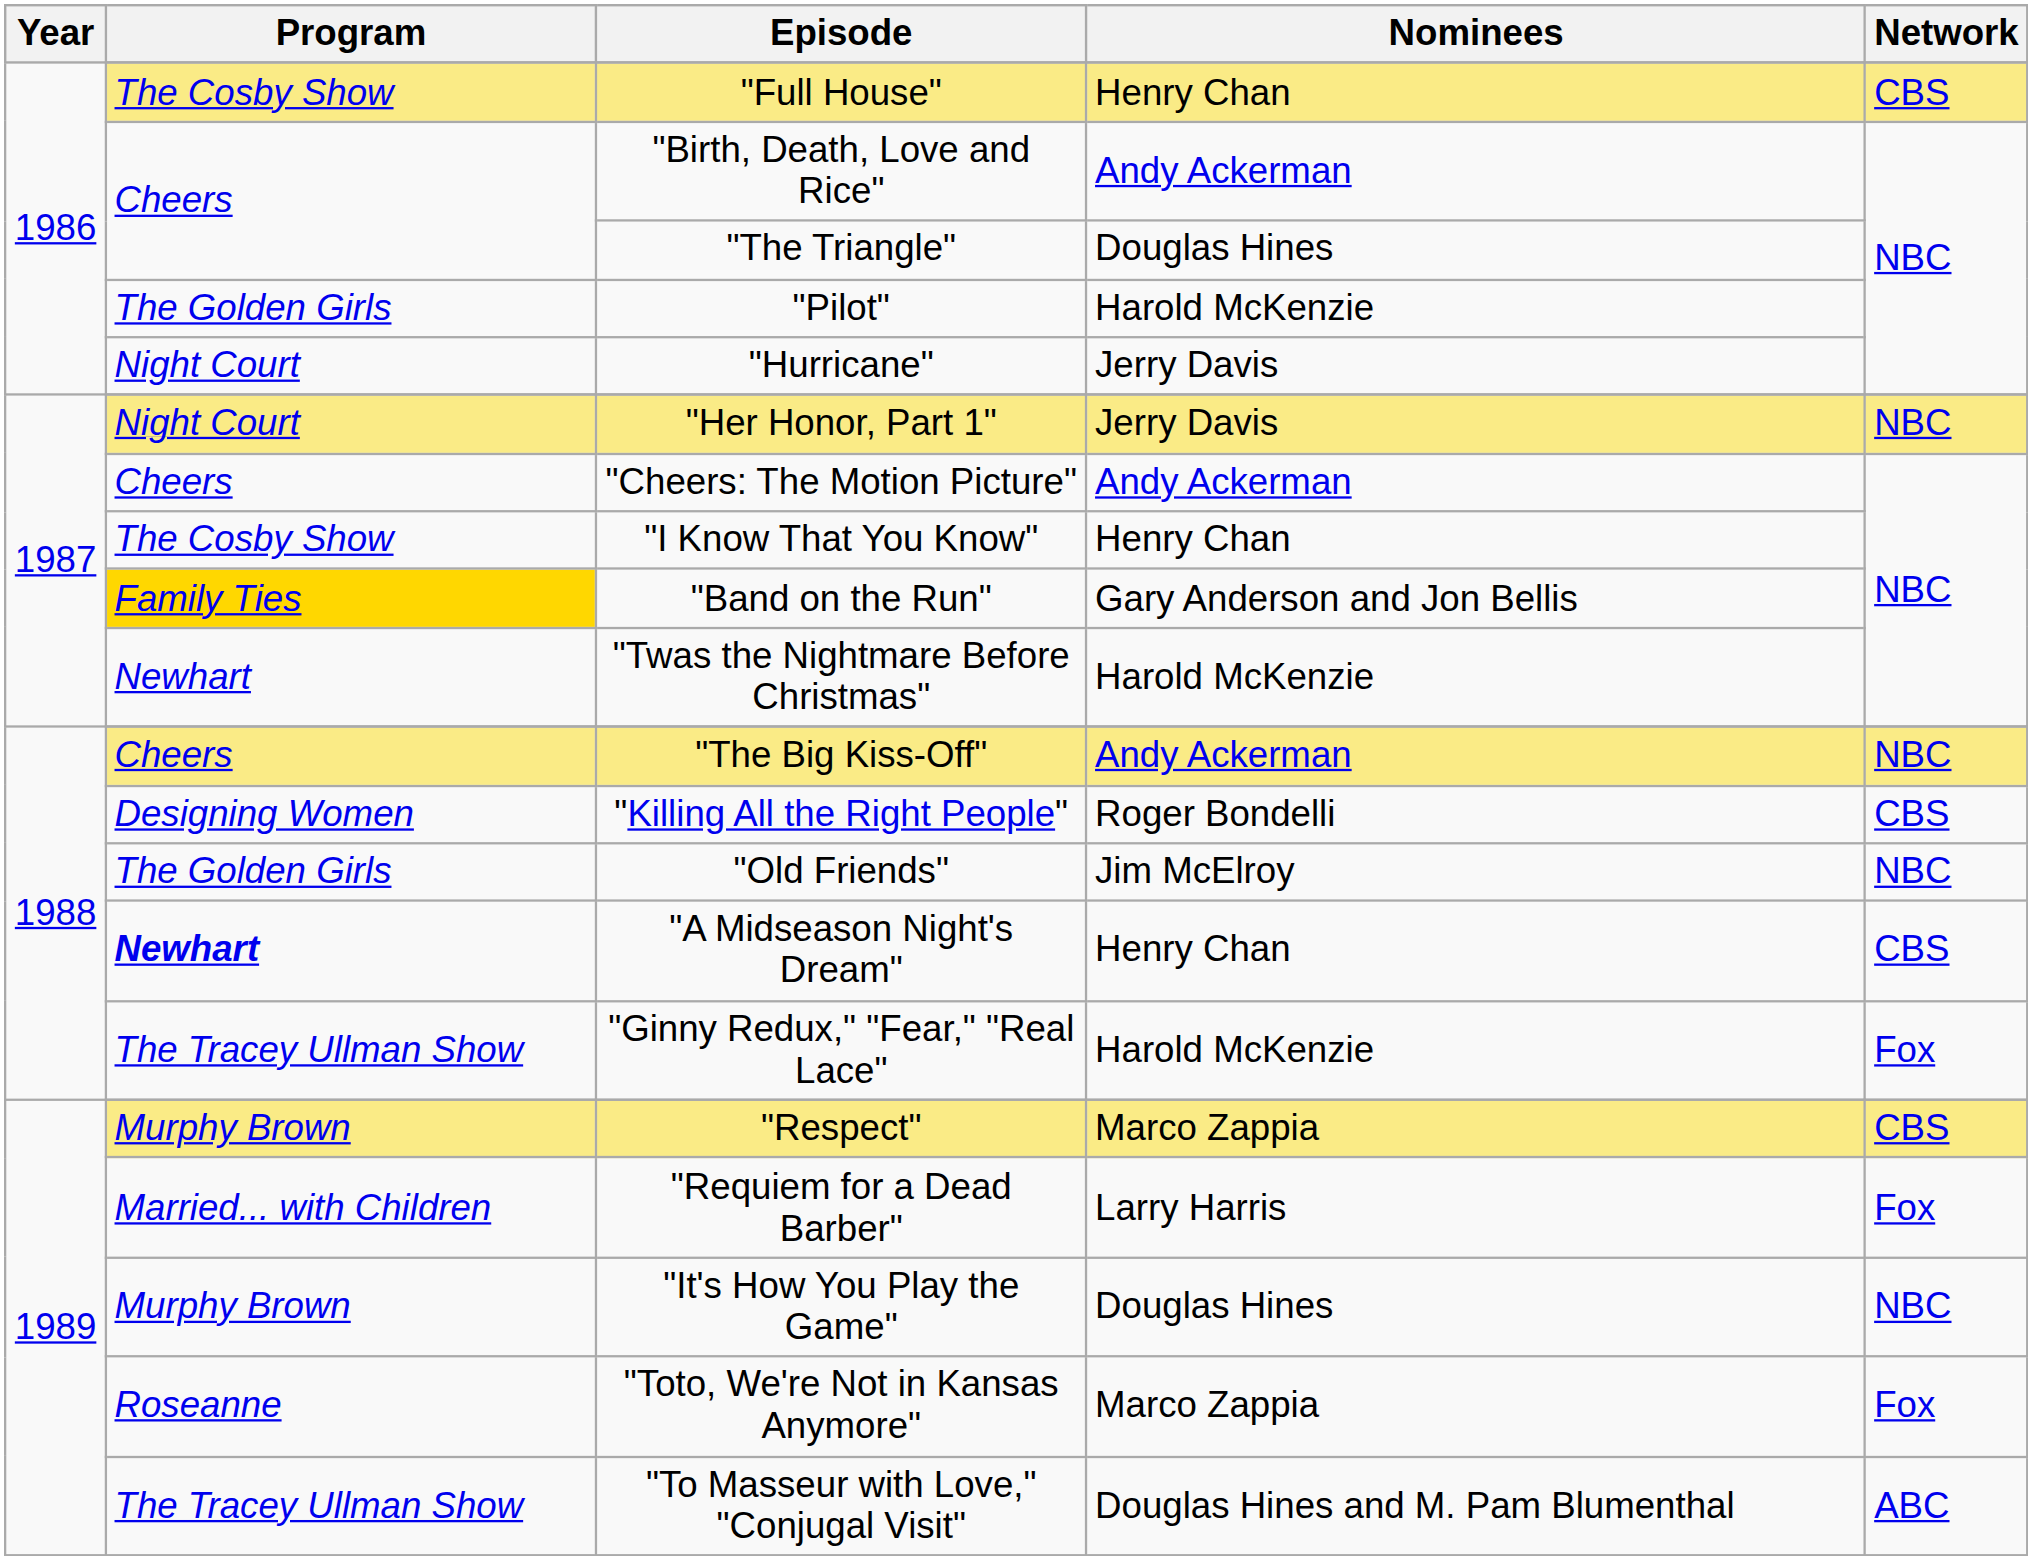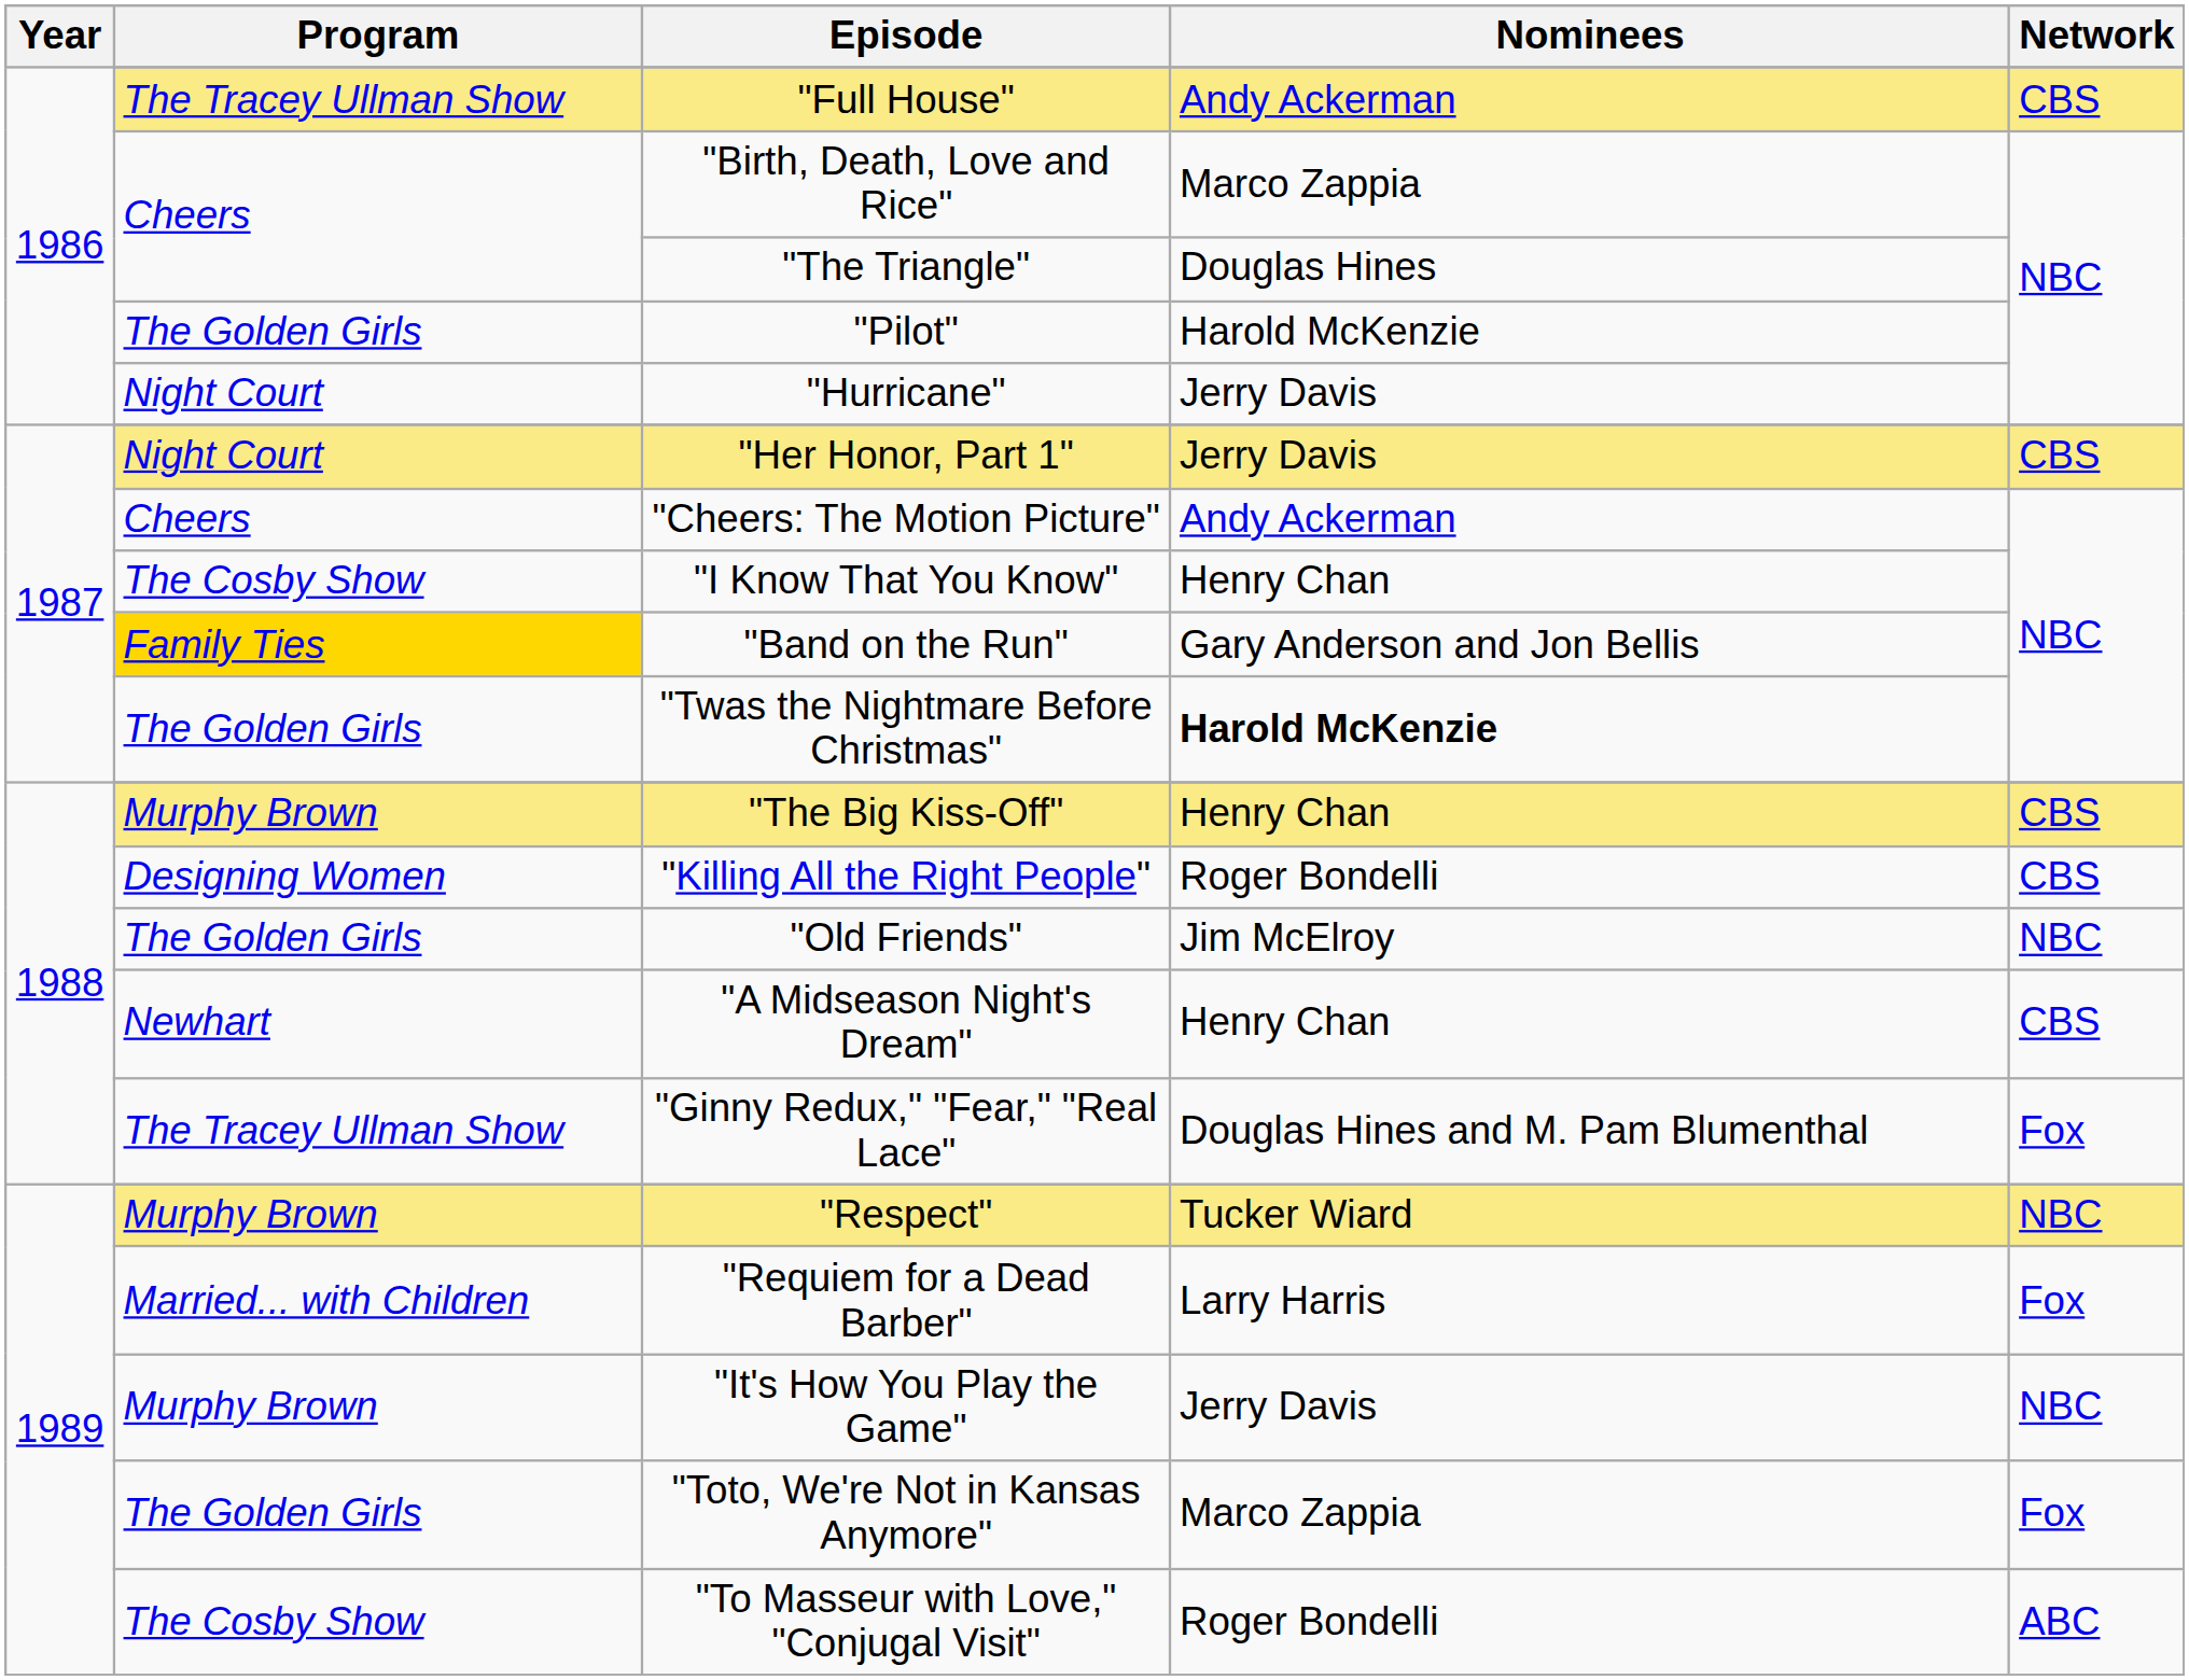"Full House" | Program: The Cosby Show -> The Tracey Ullman Show
"Full House" | Nominees: Henry Chan -> Andy Ackerman
"Birth, Death, Love and Rice" | Nominees: Andy Ackerman -> Marco Zappia
"Her Honor, Part 1" | Network: NBC -> CBS
"Twas the Nightmare Before Christmas" | Program: Newhart -> The Golden Girls
"Twas the Nightmare Before Christmas" | Nominees: normal -> bold
"The Big Kiss-Off" | Program: Cheers -> Murphy Brown
"The Big Kiss-Off" | Nominees: Andy Ackerman -> Henry Chan
"The Big Kiss-Off" | Network: NBC -> CBS
"A Midseason Night's Dream" | Program: bold -> normal
"Ginny Redux," "Fear," "Real Lace" | Nominees: Harold McKenzie -> Douglas Hines and M. Pam Blumenthal
"Respect" | Nominees: Marco Zappia -> Tucker Wiard
"Respect" | Network: CBS -> NBC
"It's How You Play the Game" | Nominees: Douglas Hines -> Jerry Davis
"Toto, We're Not in Kansas Anymore" | Program: Roseanne -> The Golden Girls
"To Masseur with Love," "Conjugal Visit" | Program: The Tracey Ullman Show -> The Cosby Show
"To Masseur with Love," "Conjugal Visit" | Nominees: Douglas Hines and M. Pam Blumenthal -> Roger Bondelli
